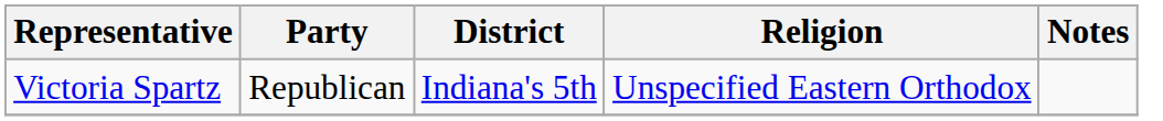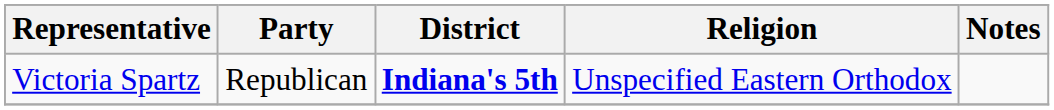Victoria Spartz | District: normal -> bold
